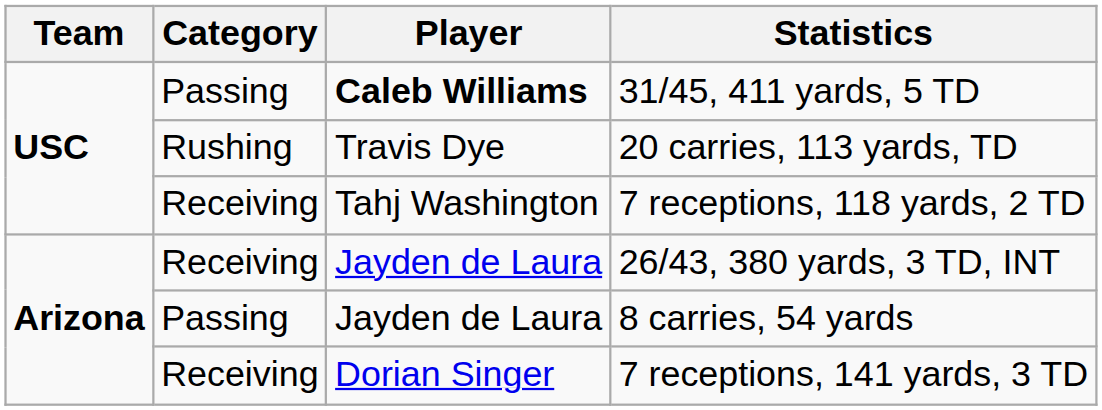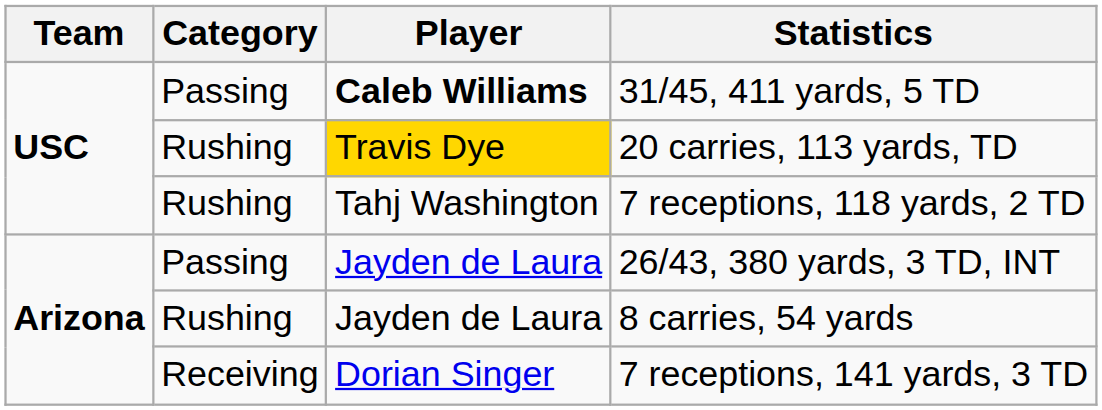20 carries, 113 yards, TD | Player: no background -> gold background
7 receptions, 118 yards, 2 TD | Category: Receiving -> Rushing
26/43, 380 yards, 3 TD, INT | Category: Receiving -> Passing
8 carries, 54 yards | Category: Passing -> Rushing
